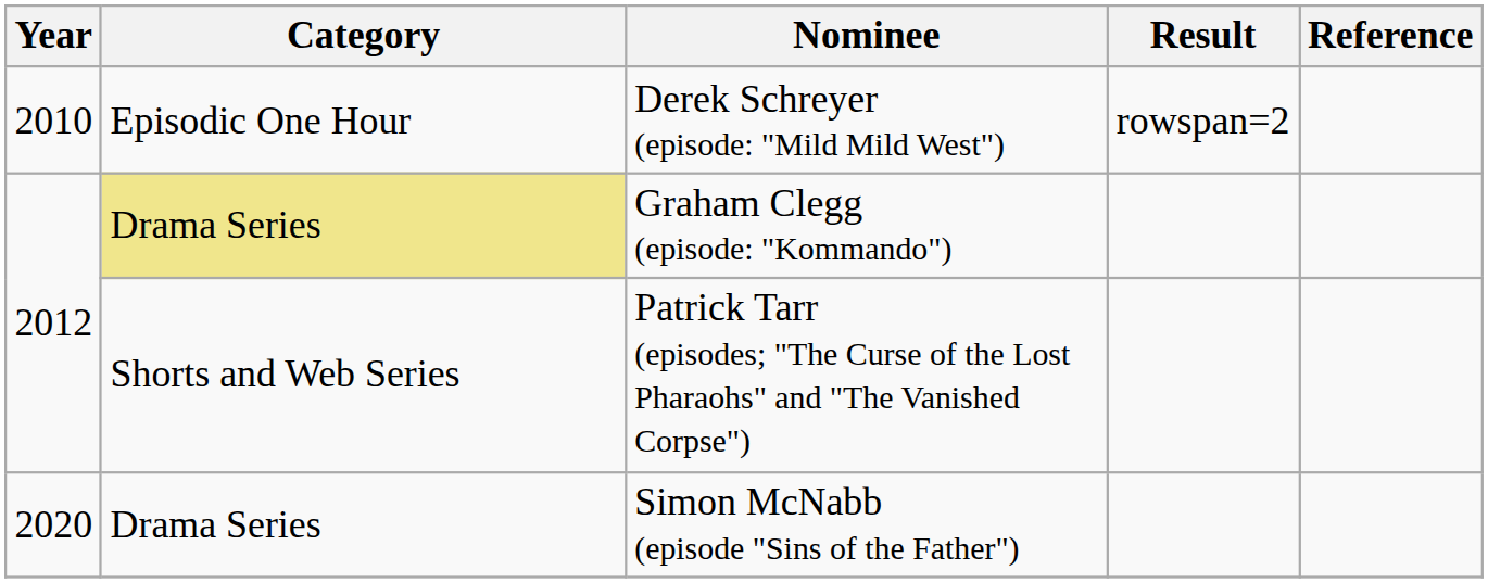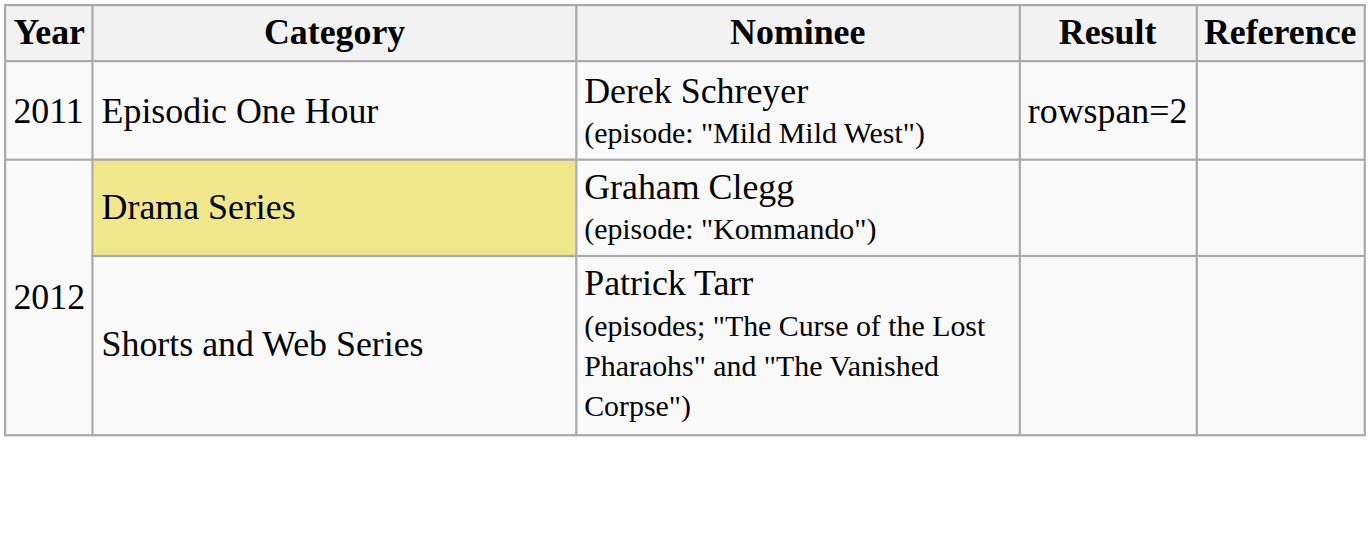Derek Schreyer (episode: "Mild Mild West") | Year: 2010 -> 2011
- row: 2020 | Drama Series | Simon McNabb (episode "Sins of the Father")
